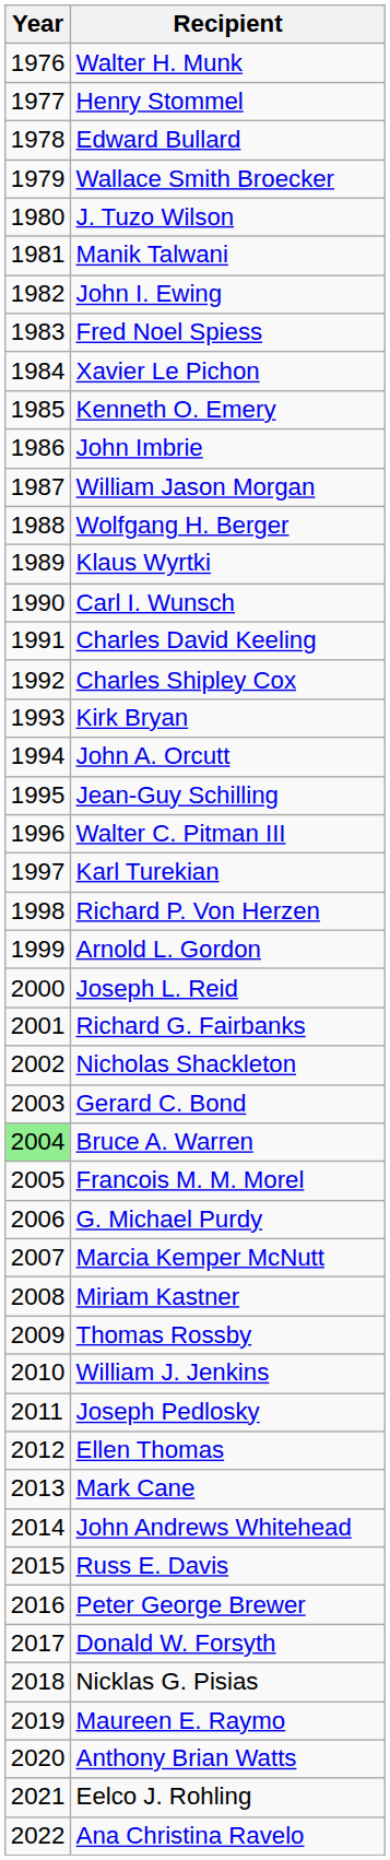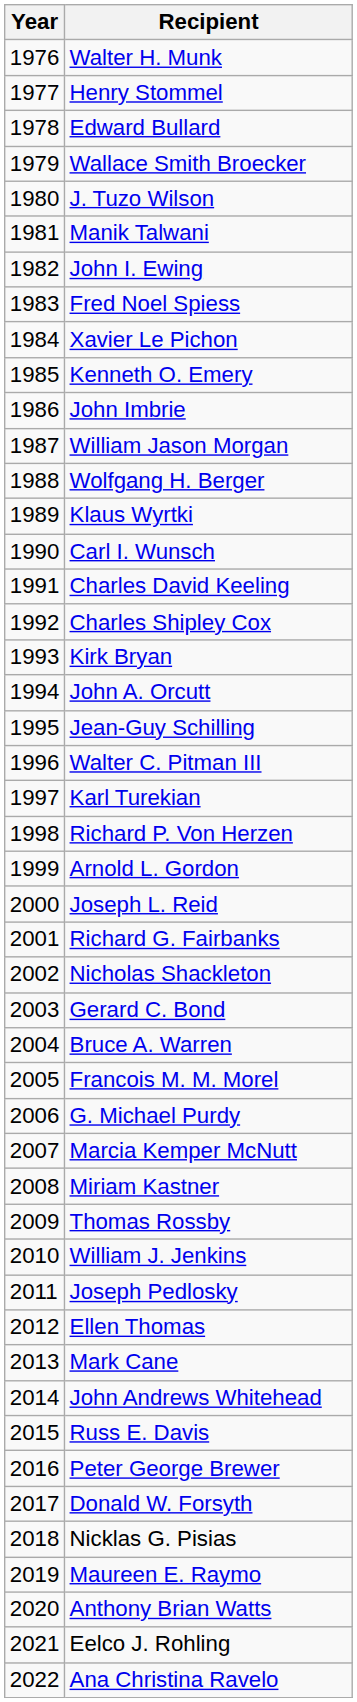Bruce A. Warren | Year: lightgreen background -> no background
